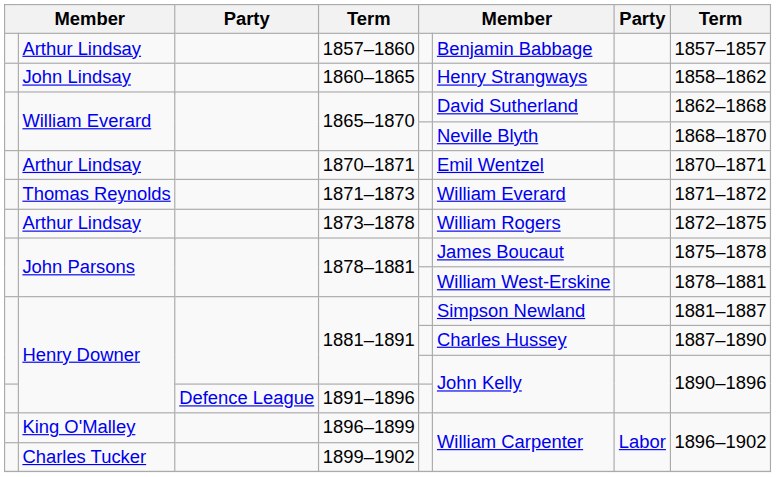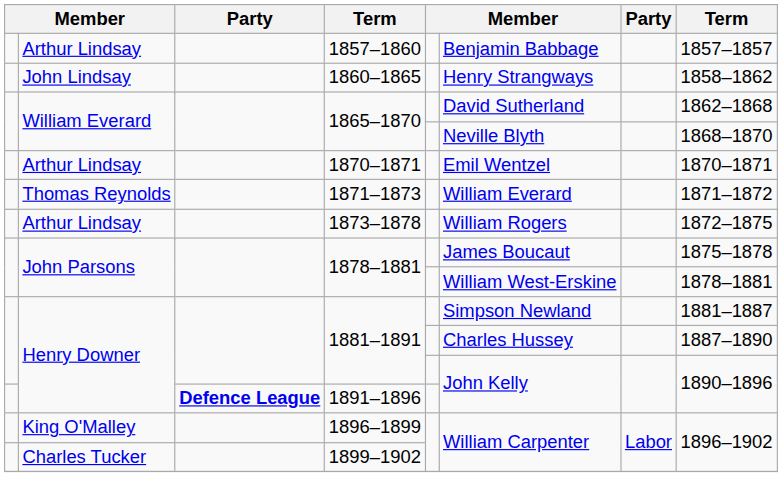1891–1896 | column 3: normal -> bold
